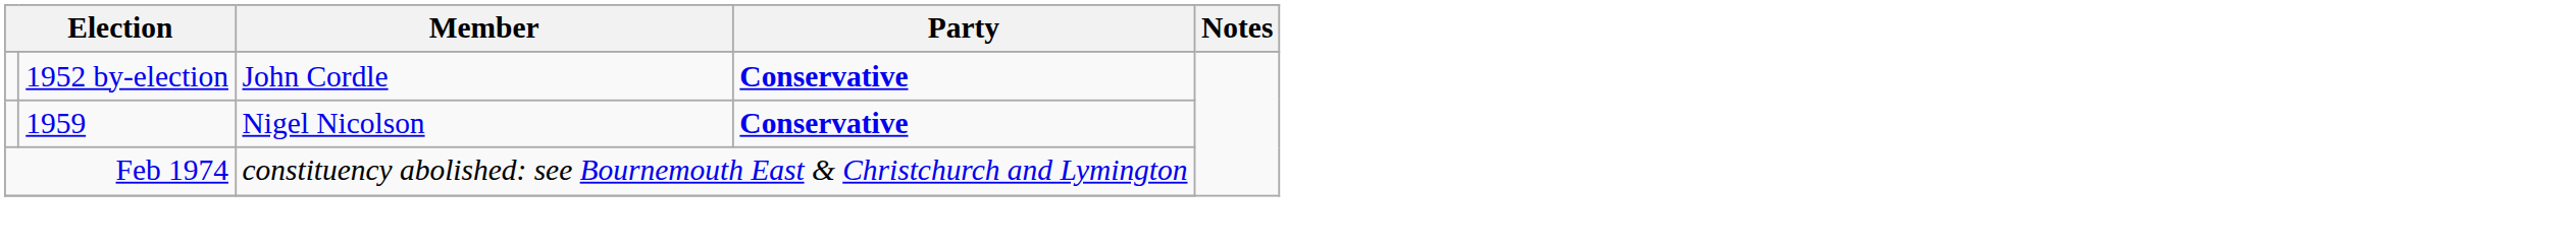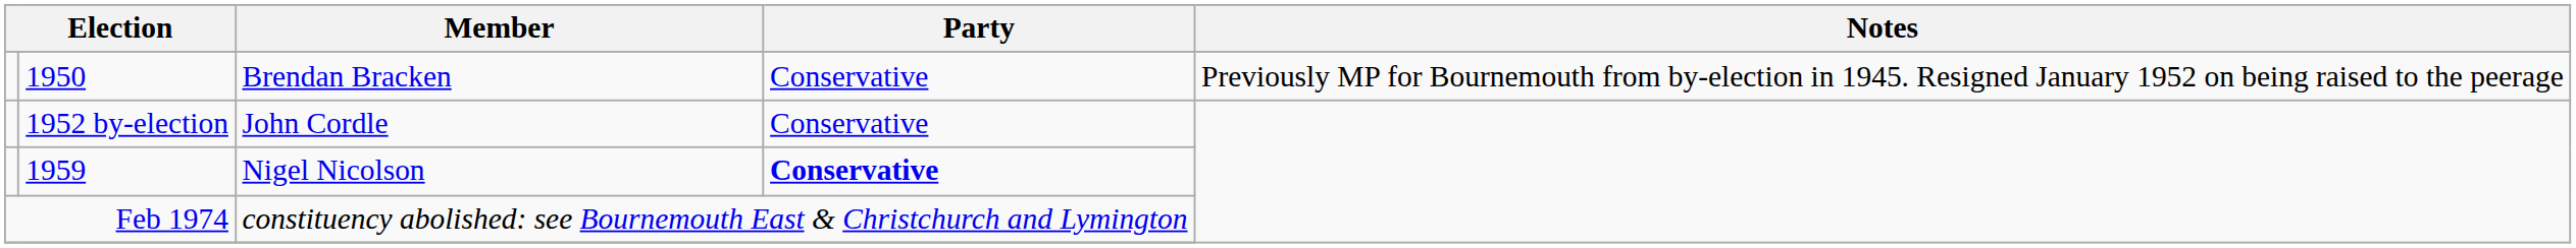+ row: 1950 | Brendan Bracken | Conservative | Previously MP for Bournemouth from by-election in 1945. Resigned January 1952 on being raised to the peerage
1952 by-election | Party: bold -> normal
